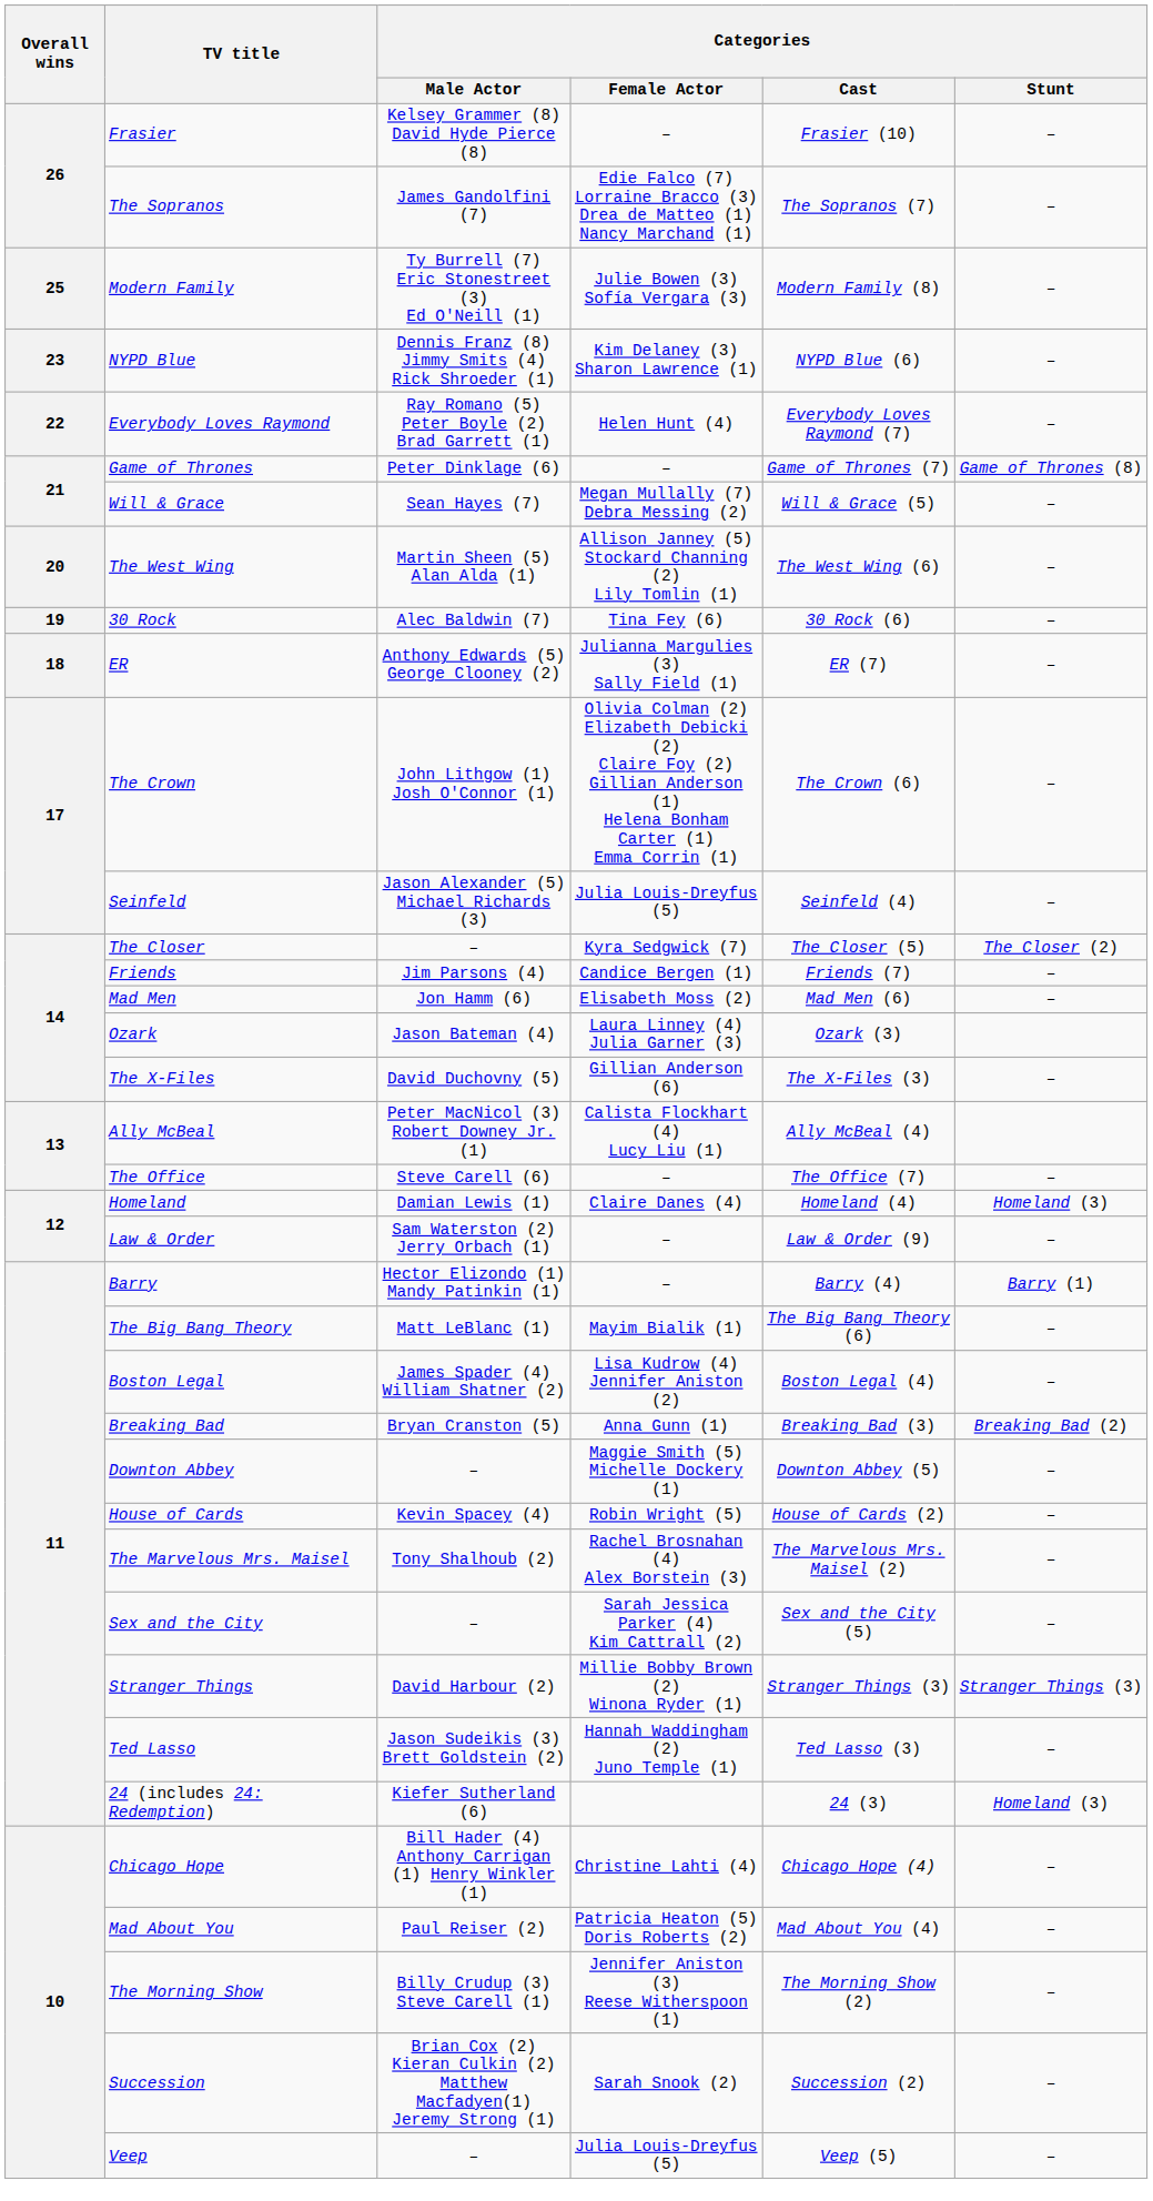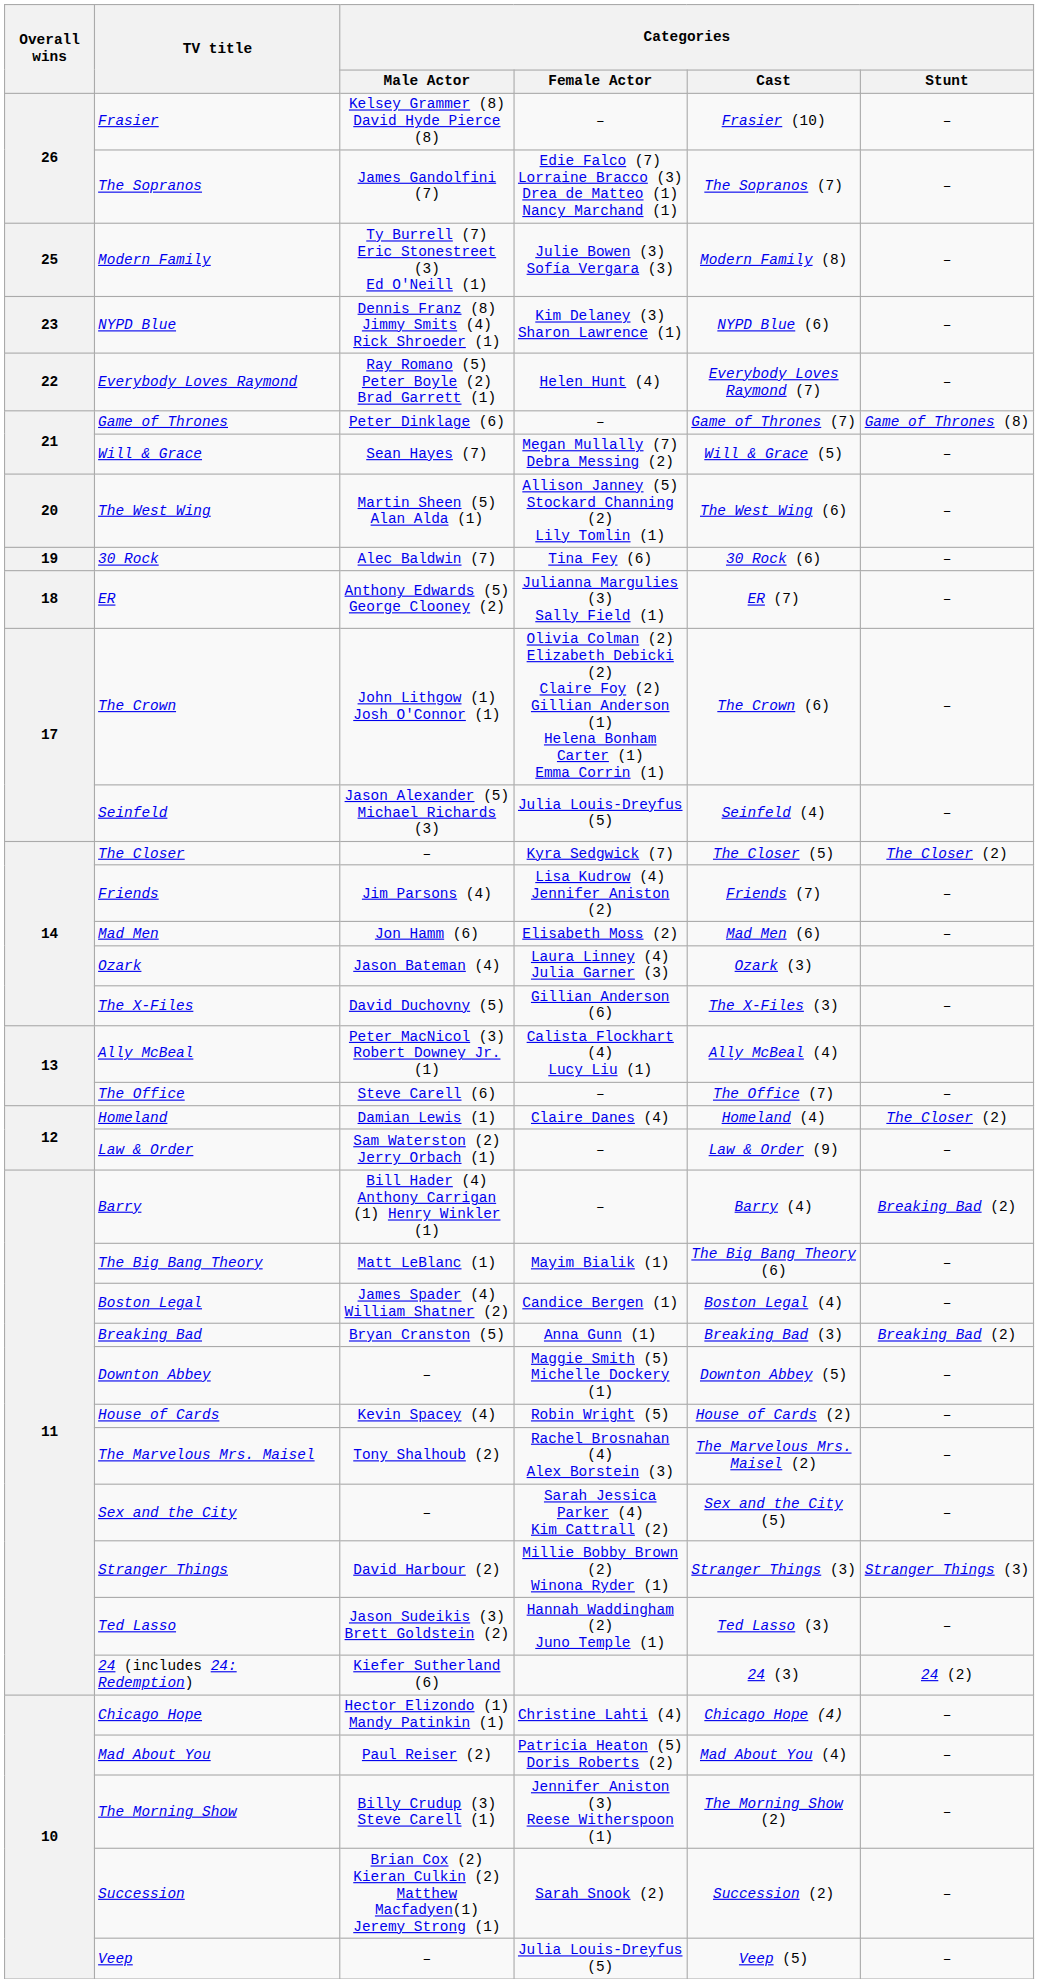Friends | Categories / Female Actor: Candice Bergen (1) -> Lisa Kudrow (4) Jennifer Aniston (2)
Homeland | Categories / Stunt: Homeland (3) -> The Closer (2)
Barry | Categories / Male Actor: Hector Elizondo (1) Mandy Patinkin (1) -> Bill Hader (4) Anthony Carrigan (1) Henry Winkler (1)
Barry | Categories / Stunt: Barry (1) -> Breaking Bad (2)
Boston Legal | Categories / Female Actor: Lisa Kudrow (4) Jennifer Aniston (2) -> Candice Bergen (1)
24 (includes 24: Redemption) | Categories / Stunt: Homeland (3) -> 24 (2)
Chicago Hope | Categories / Male Actor: Bill Hader (4) Anthony Carrigan (1) Henry Winkler (1) -> Hector Elizondo (1) Mandy Patinkin (1)
